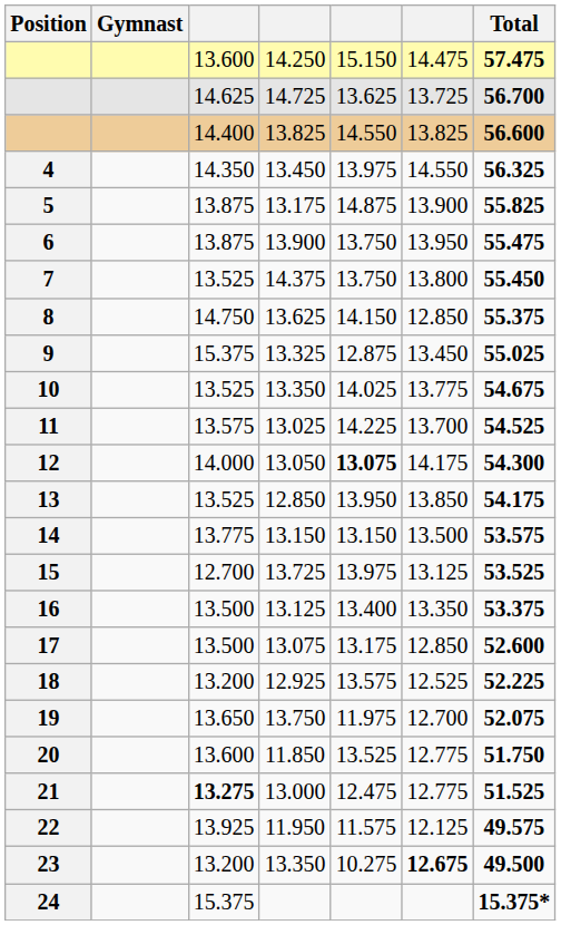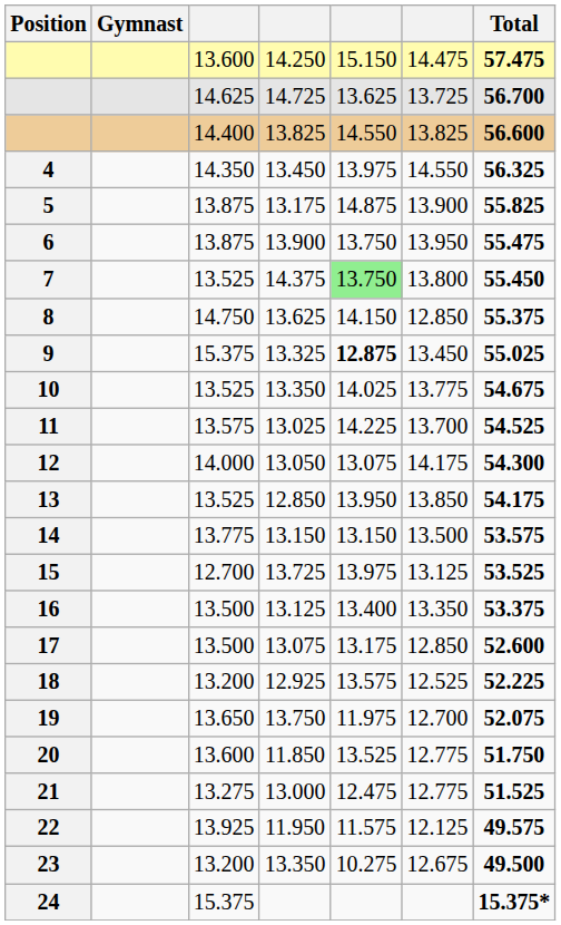14.375 | column 5: no background -> lightgreen background
13.325 | column 5: normal -> bold
13.050 | column 5: bold -> normal
13.000 | column 3: bold -> normal
23 / 13.350 | column 6: bold -> normal
